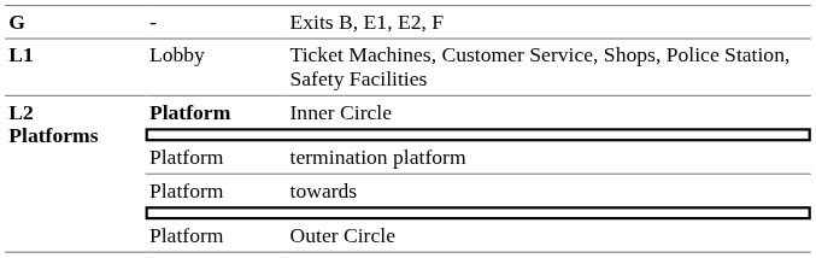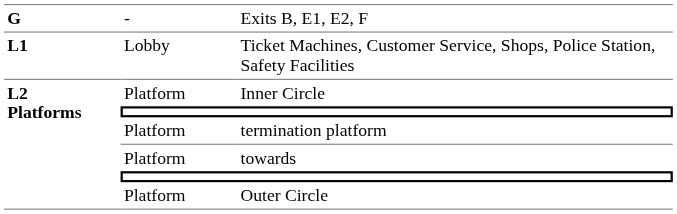Inner Circle | column 2: bold -> normal
